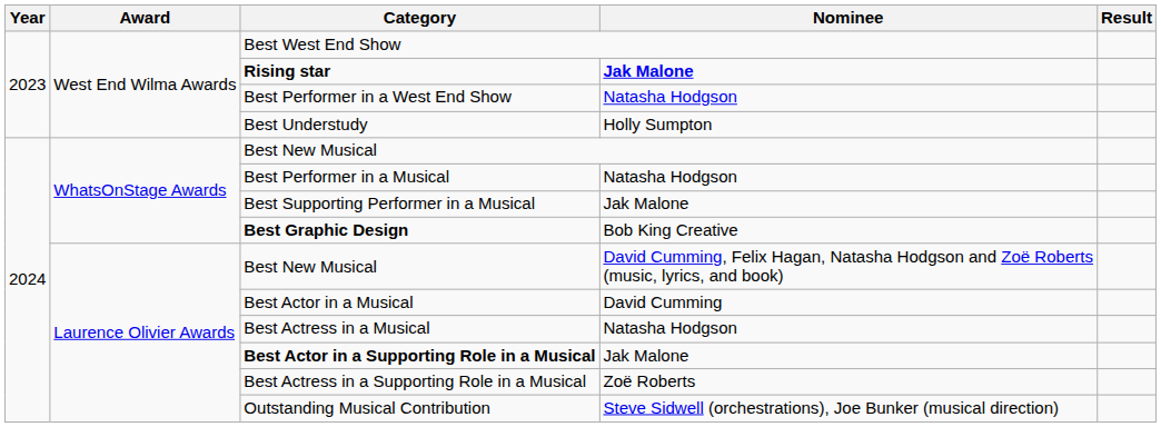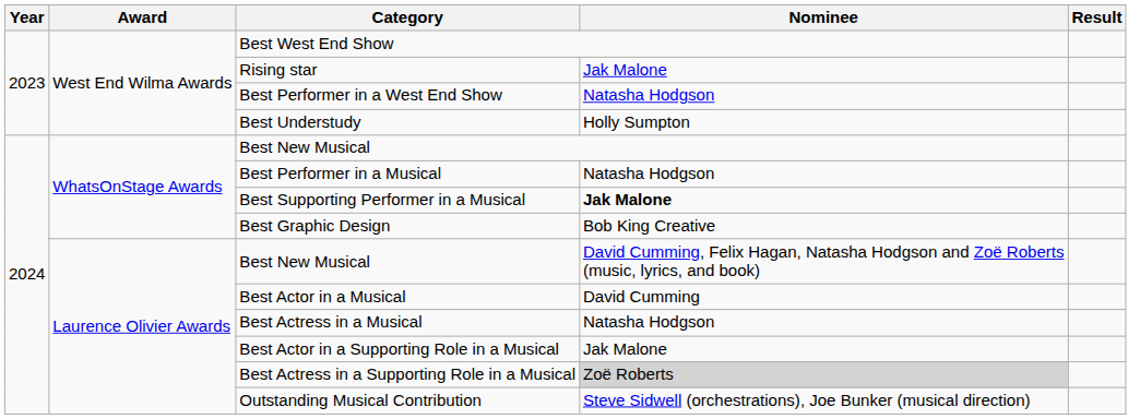Rising star | Category: bold -> normal
Rising star | Nominee: bold -> normal
Best Supporting Performer in a Musical | Nominee: normal -> bold
Best Graphic Design | Category: bold -> normal
Best Actor in a Supporting Role in a Musical | Category: bold -> normal
Best Actress in a Supporting Role in a Musical | Nominee: no background -> lightgrey background
